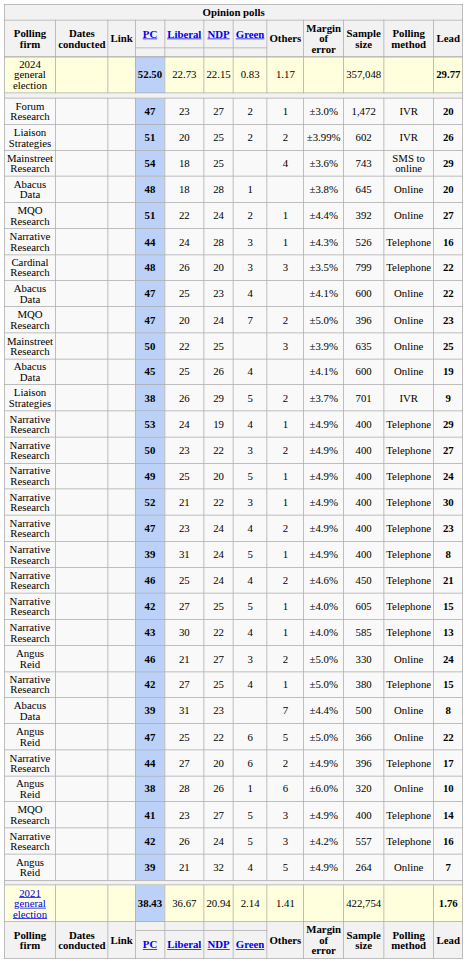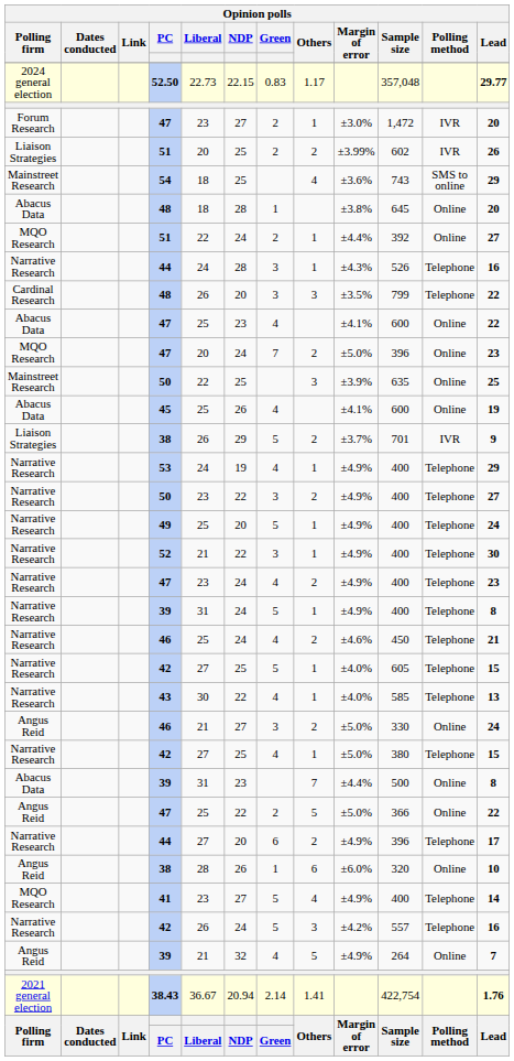Angus Reid / 47 | Green: 6 -> 2
41 | Others: 3 -> 4
